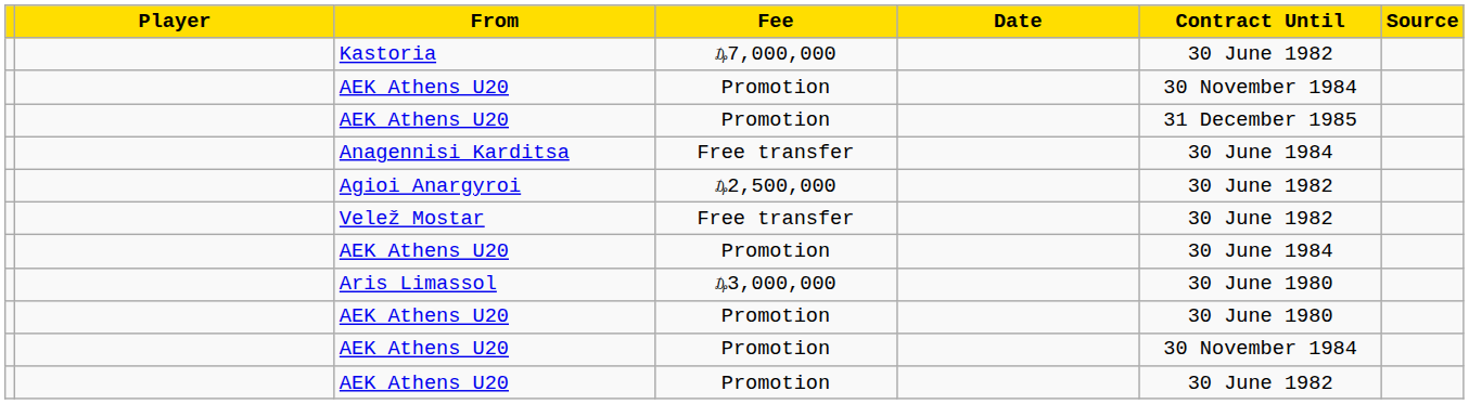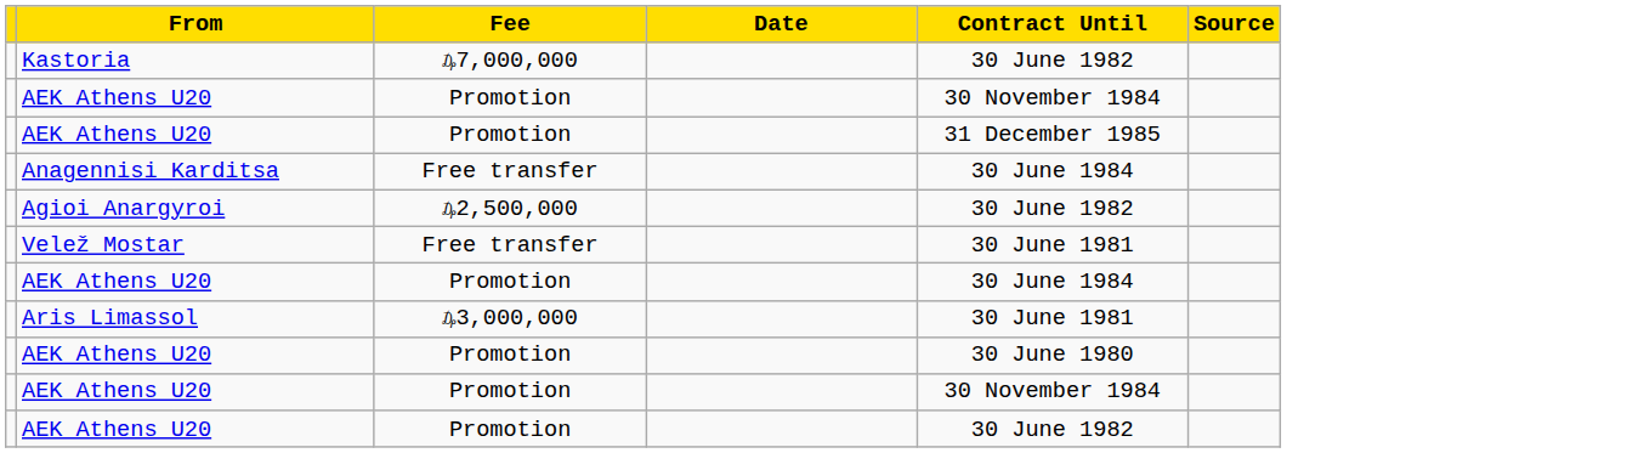- column: Player
Velež Mostar | Contract Until: 30 June 1982 -> 30 June 1981
Aris Limassol | Contract Until: 30 June 1980 -> 30 June 1981
